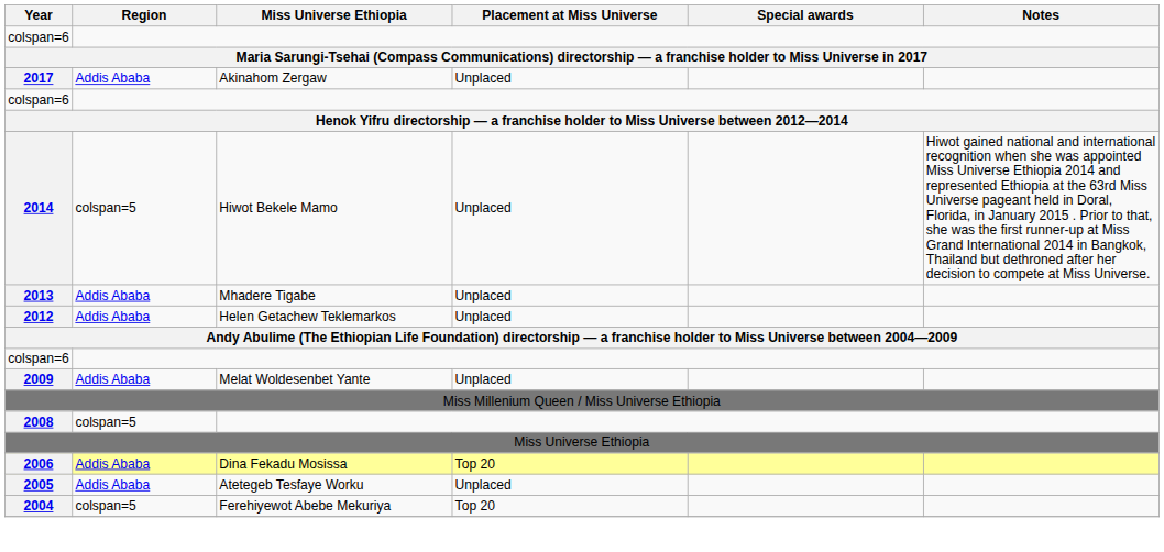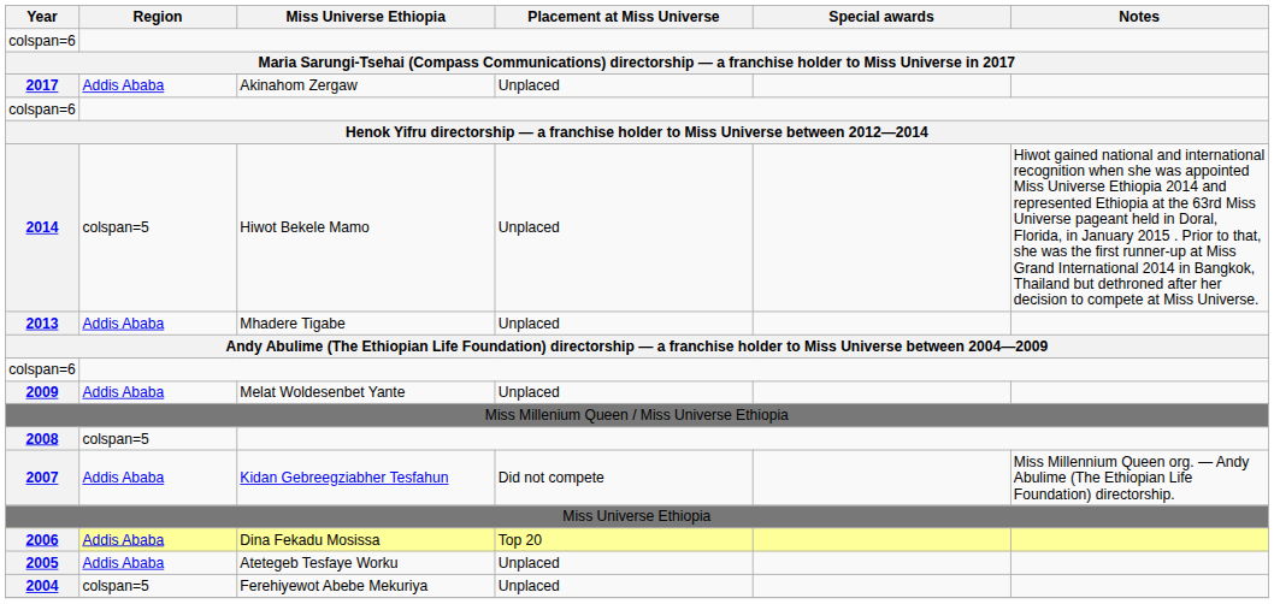- row: 2012 | Addis Ababa | Helen Getachew Teklemarkos | Unplaced
+ row: 2007 | Addis Ababa | Kidan Gebreegziabher Tesfahun | Did not compete | Miss Millennium Queen org. — Andy Abulime (The Ethiopian Life Foundation) directorship.
2004 | Placement at Miss Universe: Top 20 -> Unplaced
